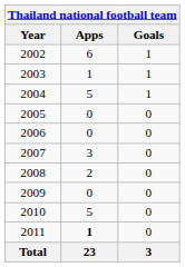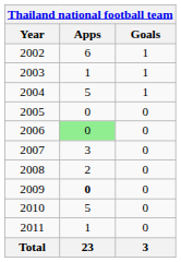2006 | Apps: no background -> lightgreen background
2009 | Apps: normal -> bold
2011 | Apps: bold -> normal
